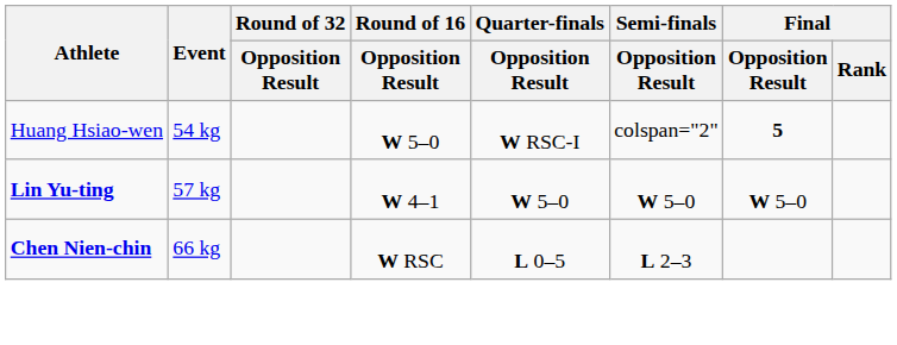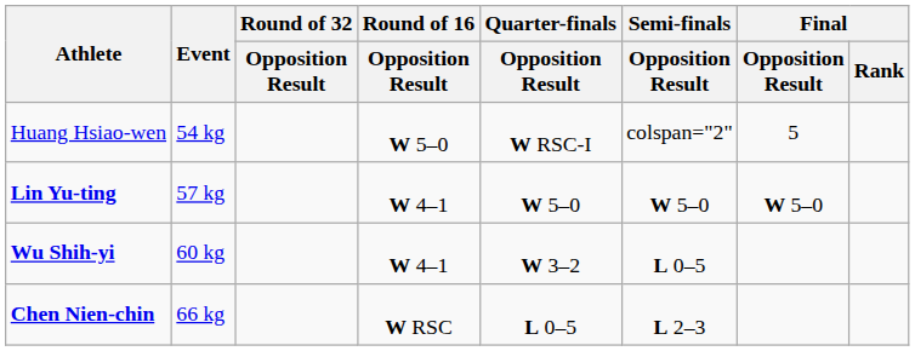Huang Hsiao-wen | Final / Opposition Result: bold -> normal
+ row: Wu Shih-yi | 60 kg | W 4–1 | W 3–2 | L 0–5
